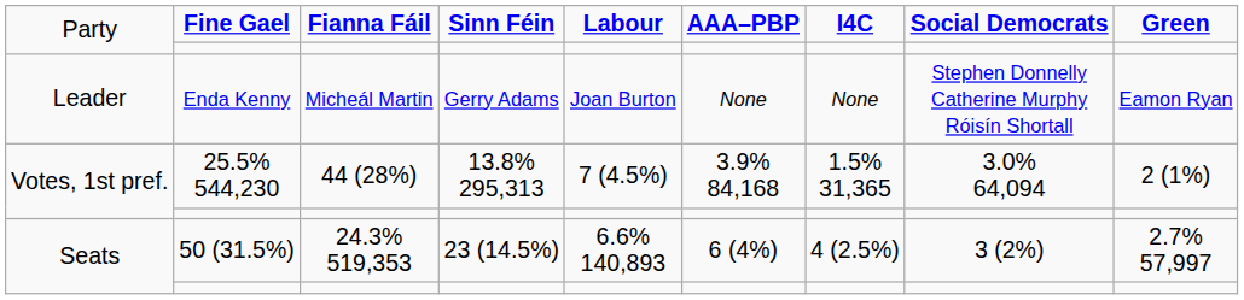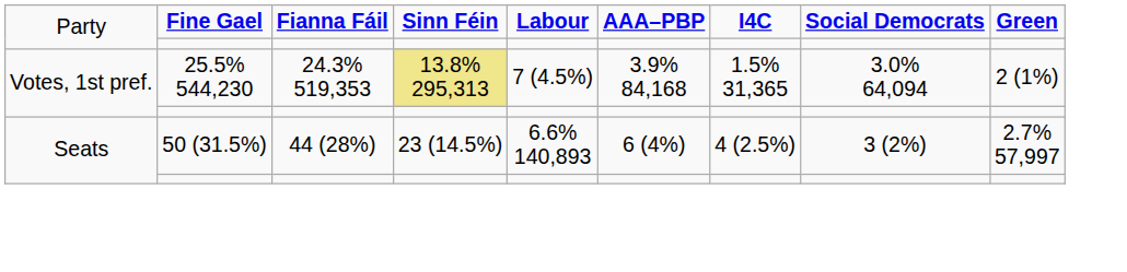- row: Leader | Enda Kenny | Micheál Martin | Gerry Adams | Joan Burton | None | None | Stephen Donnelly Catherine Murphy Róisín Shortall | Eamon Ryan
Votes, 1st pref. / 25.5% 544,230 | column 3: 44 (28%) -> 24.3% 519,353
Votes, 1st pref. / 25.5% 544,230 | column 4: no background -> khaki background
Seats / 50 (31.5%) | column 3: 24.3% 519,353 -> 44 (28%)
